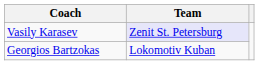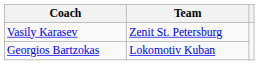Vasily Karasev | Team: lavender background -> no background
